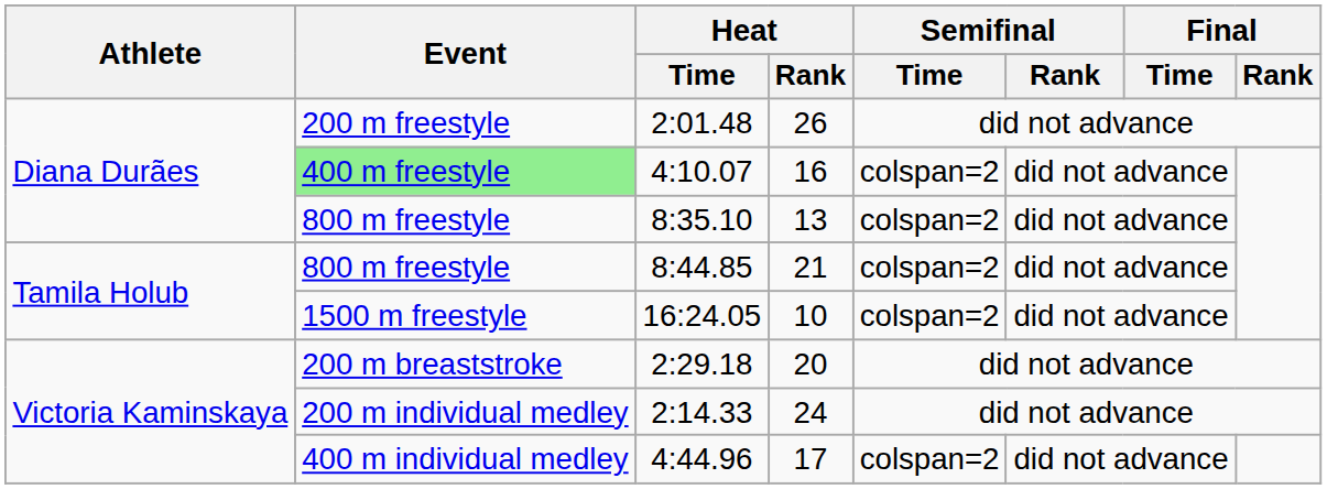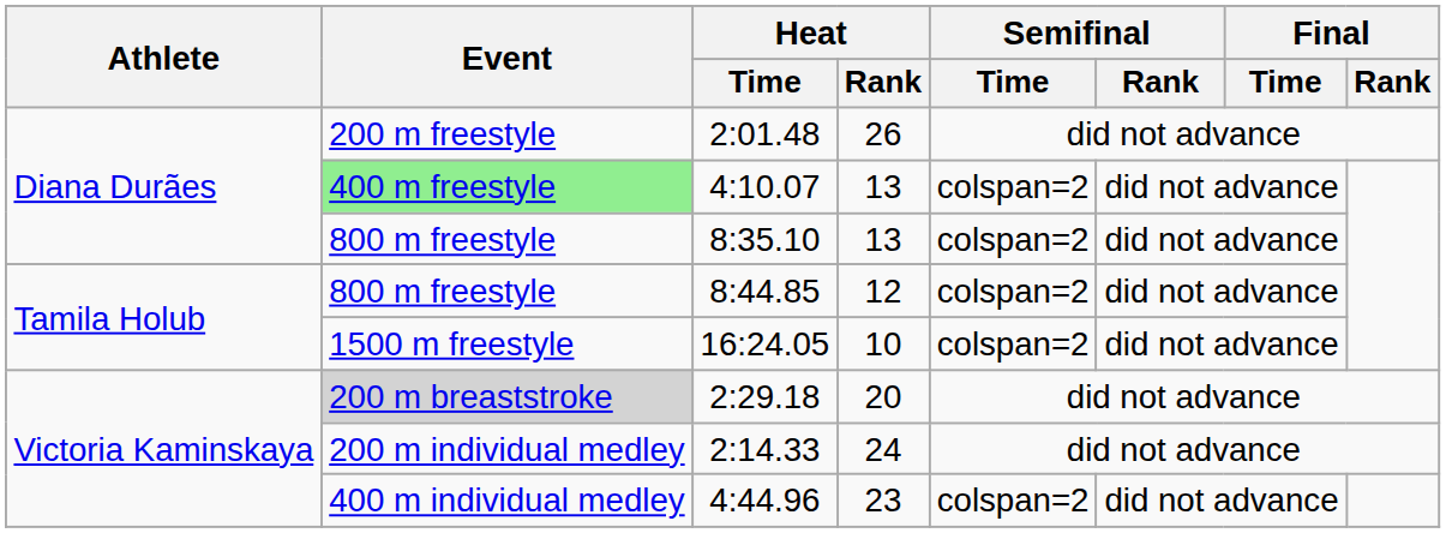4:10.07 | Heat / Rank: 16 -> 13
8:44.85 | Heat / Rank: 21 -> 12
2:29.18 | Event: no background -> lightgrey background
4:44.96 | Heat / Rank: 17 -> 23
